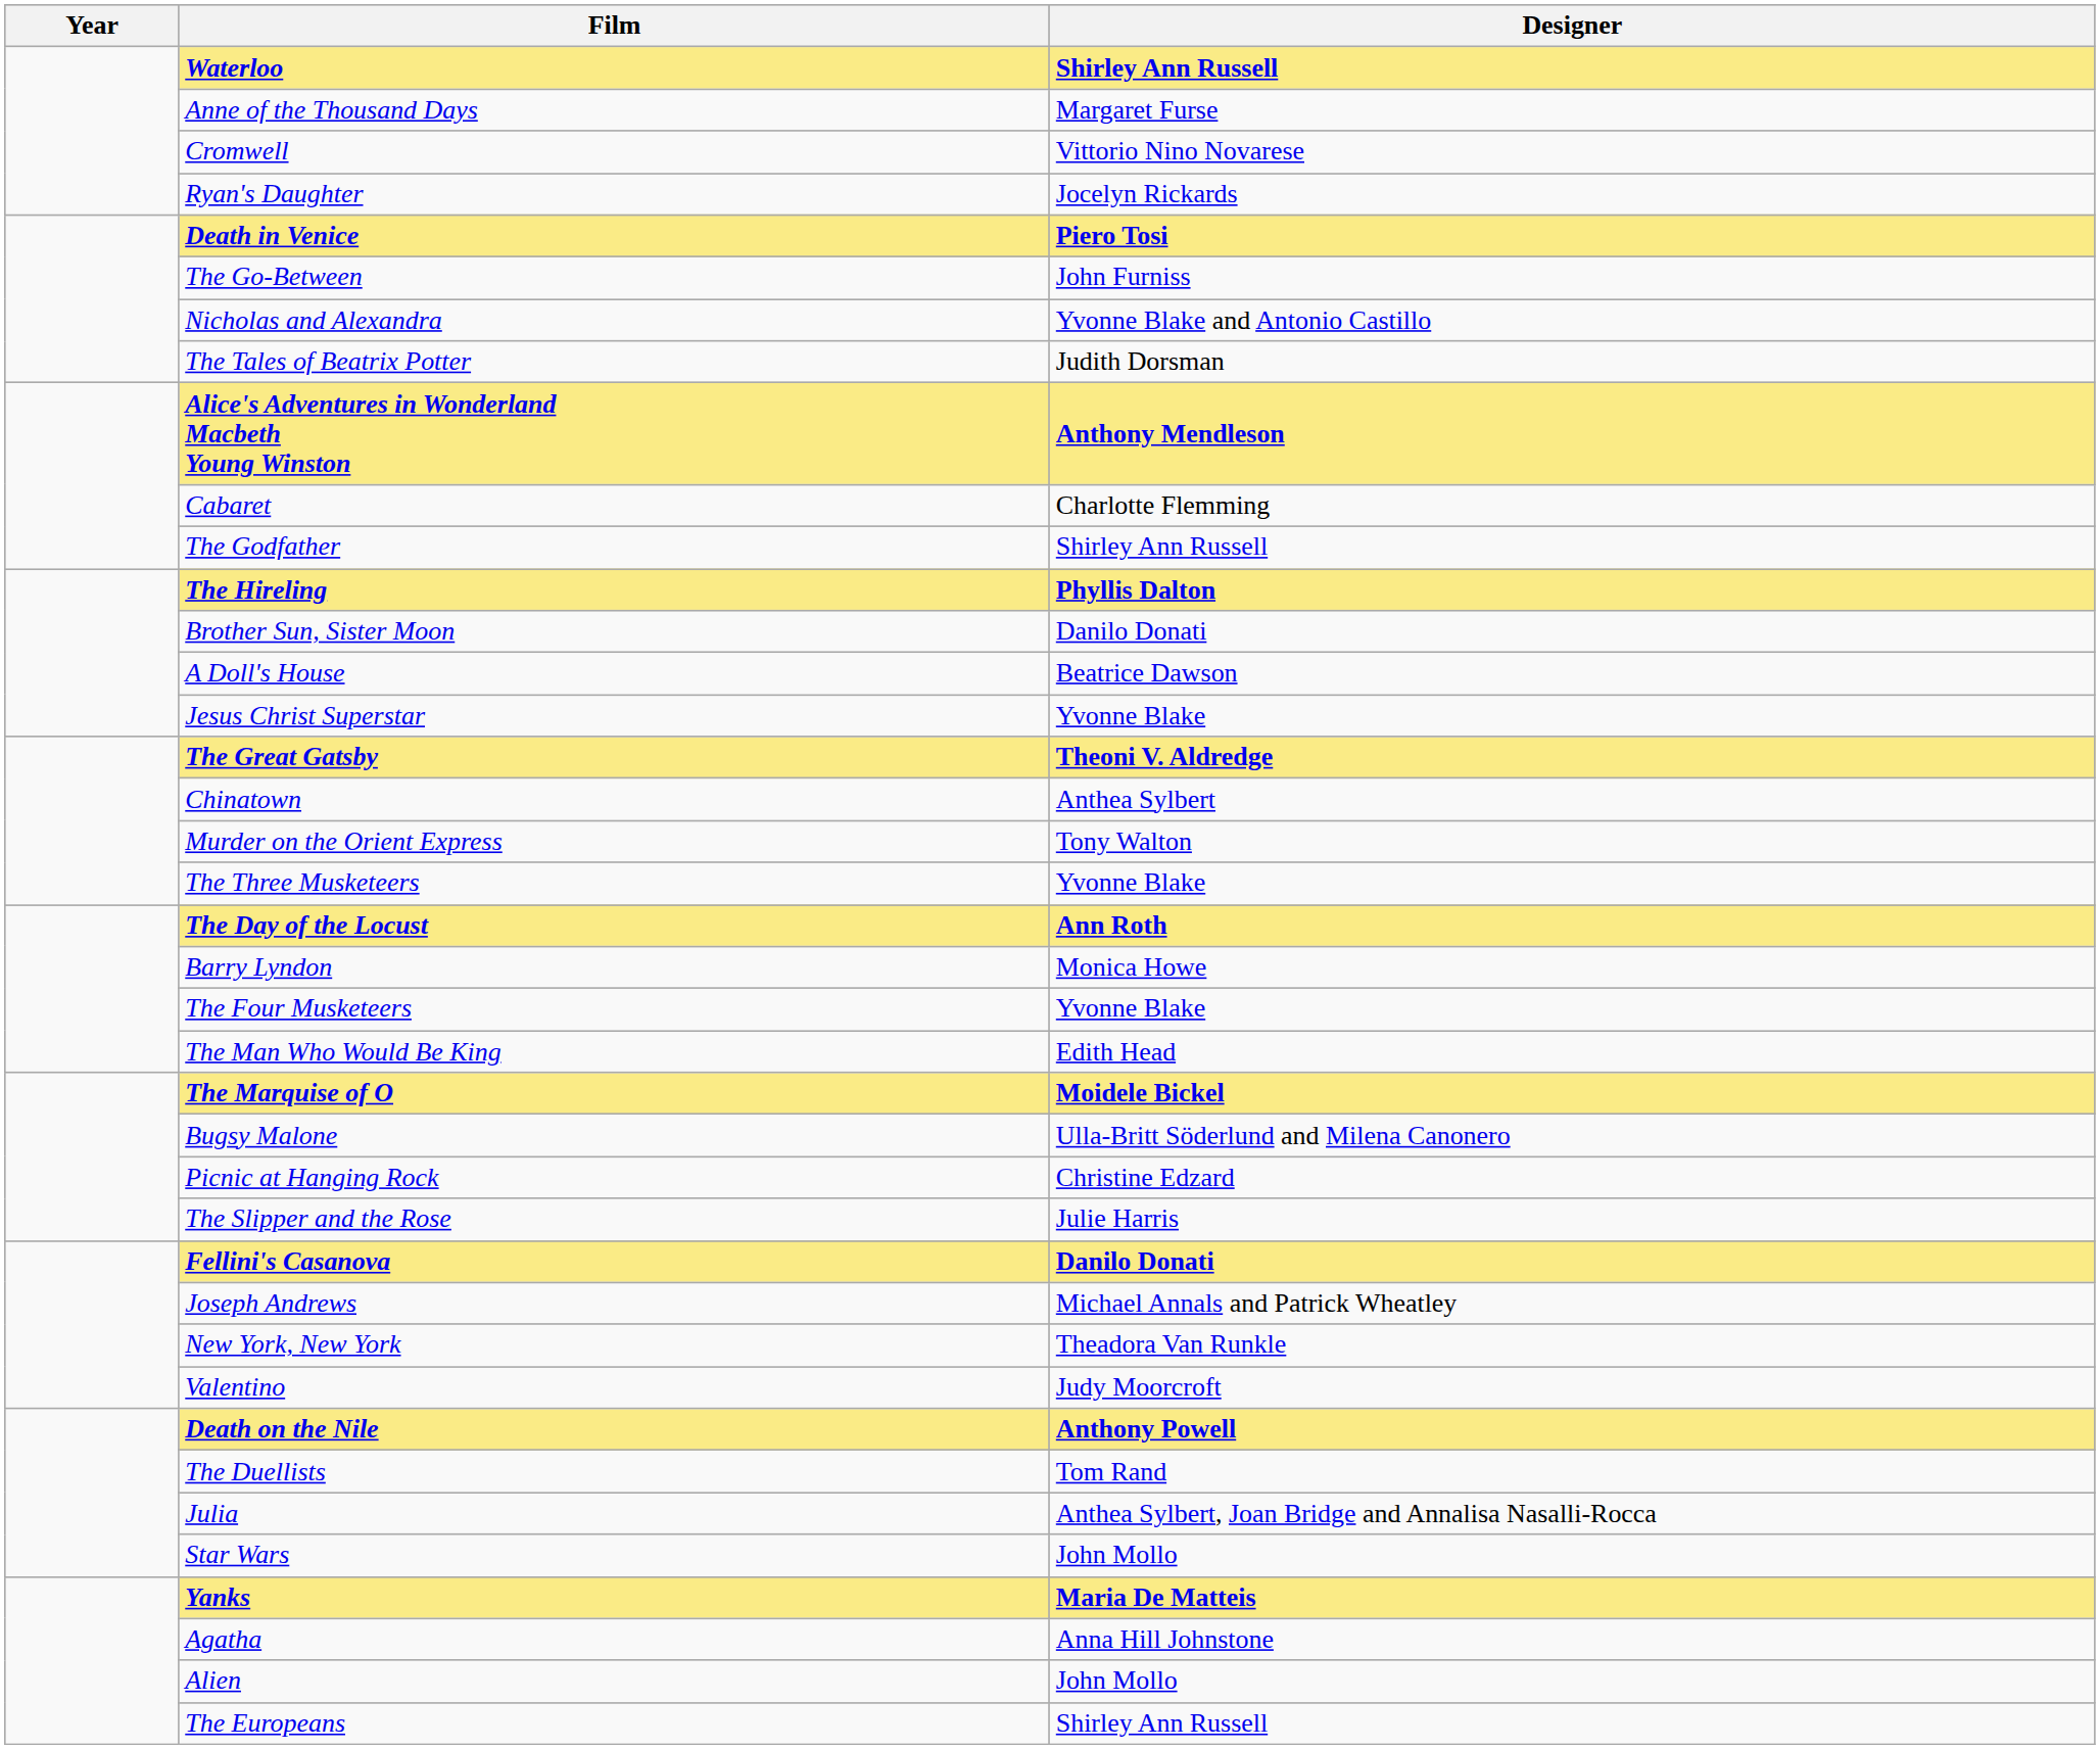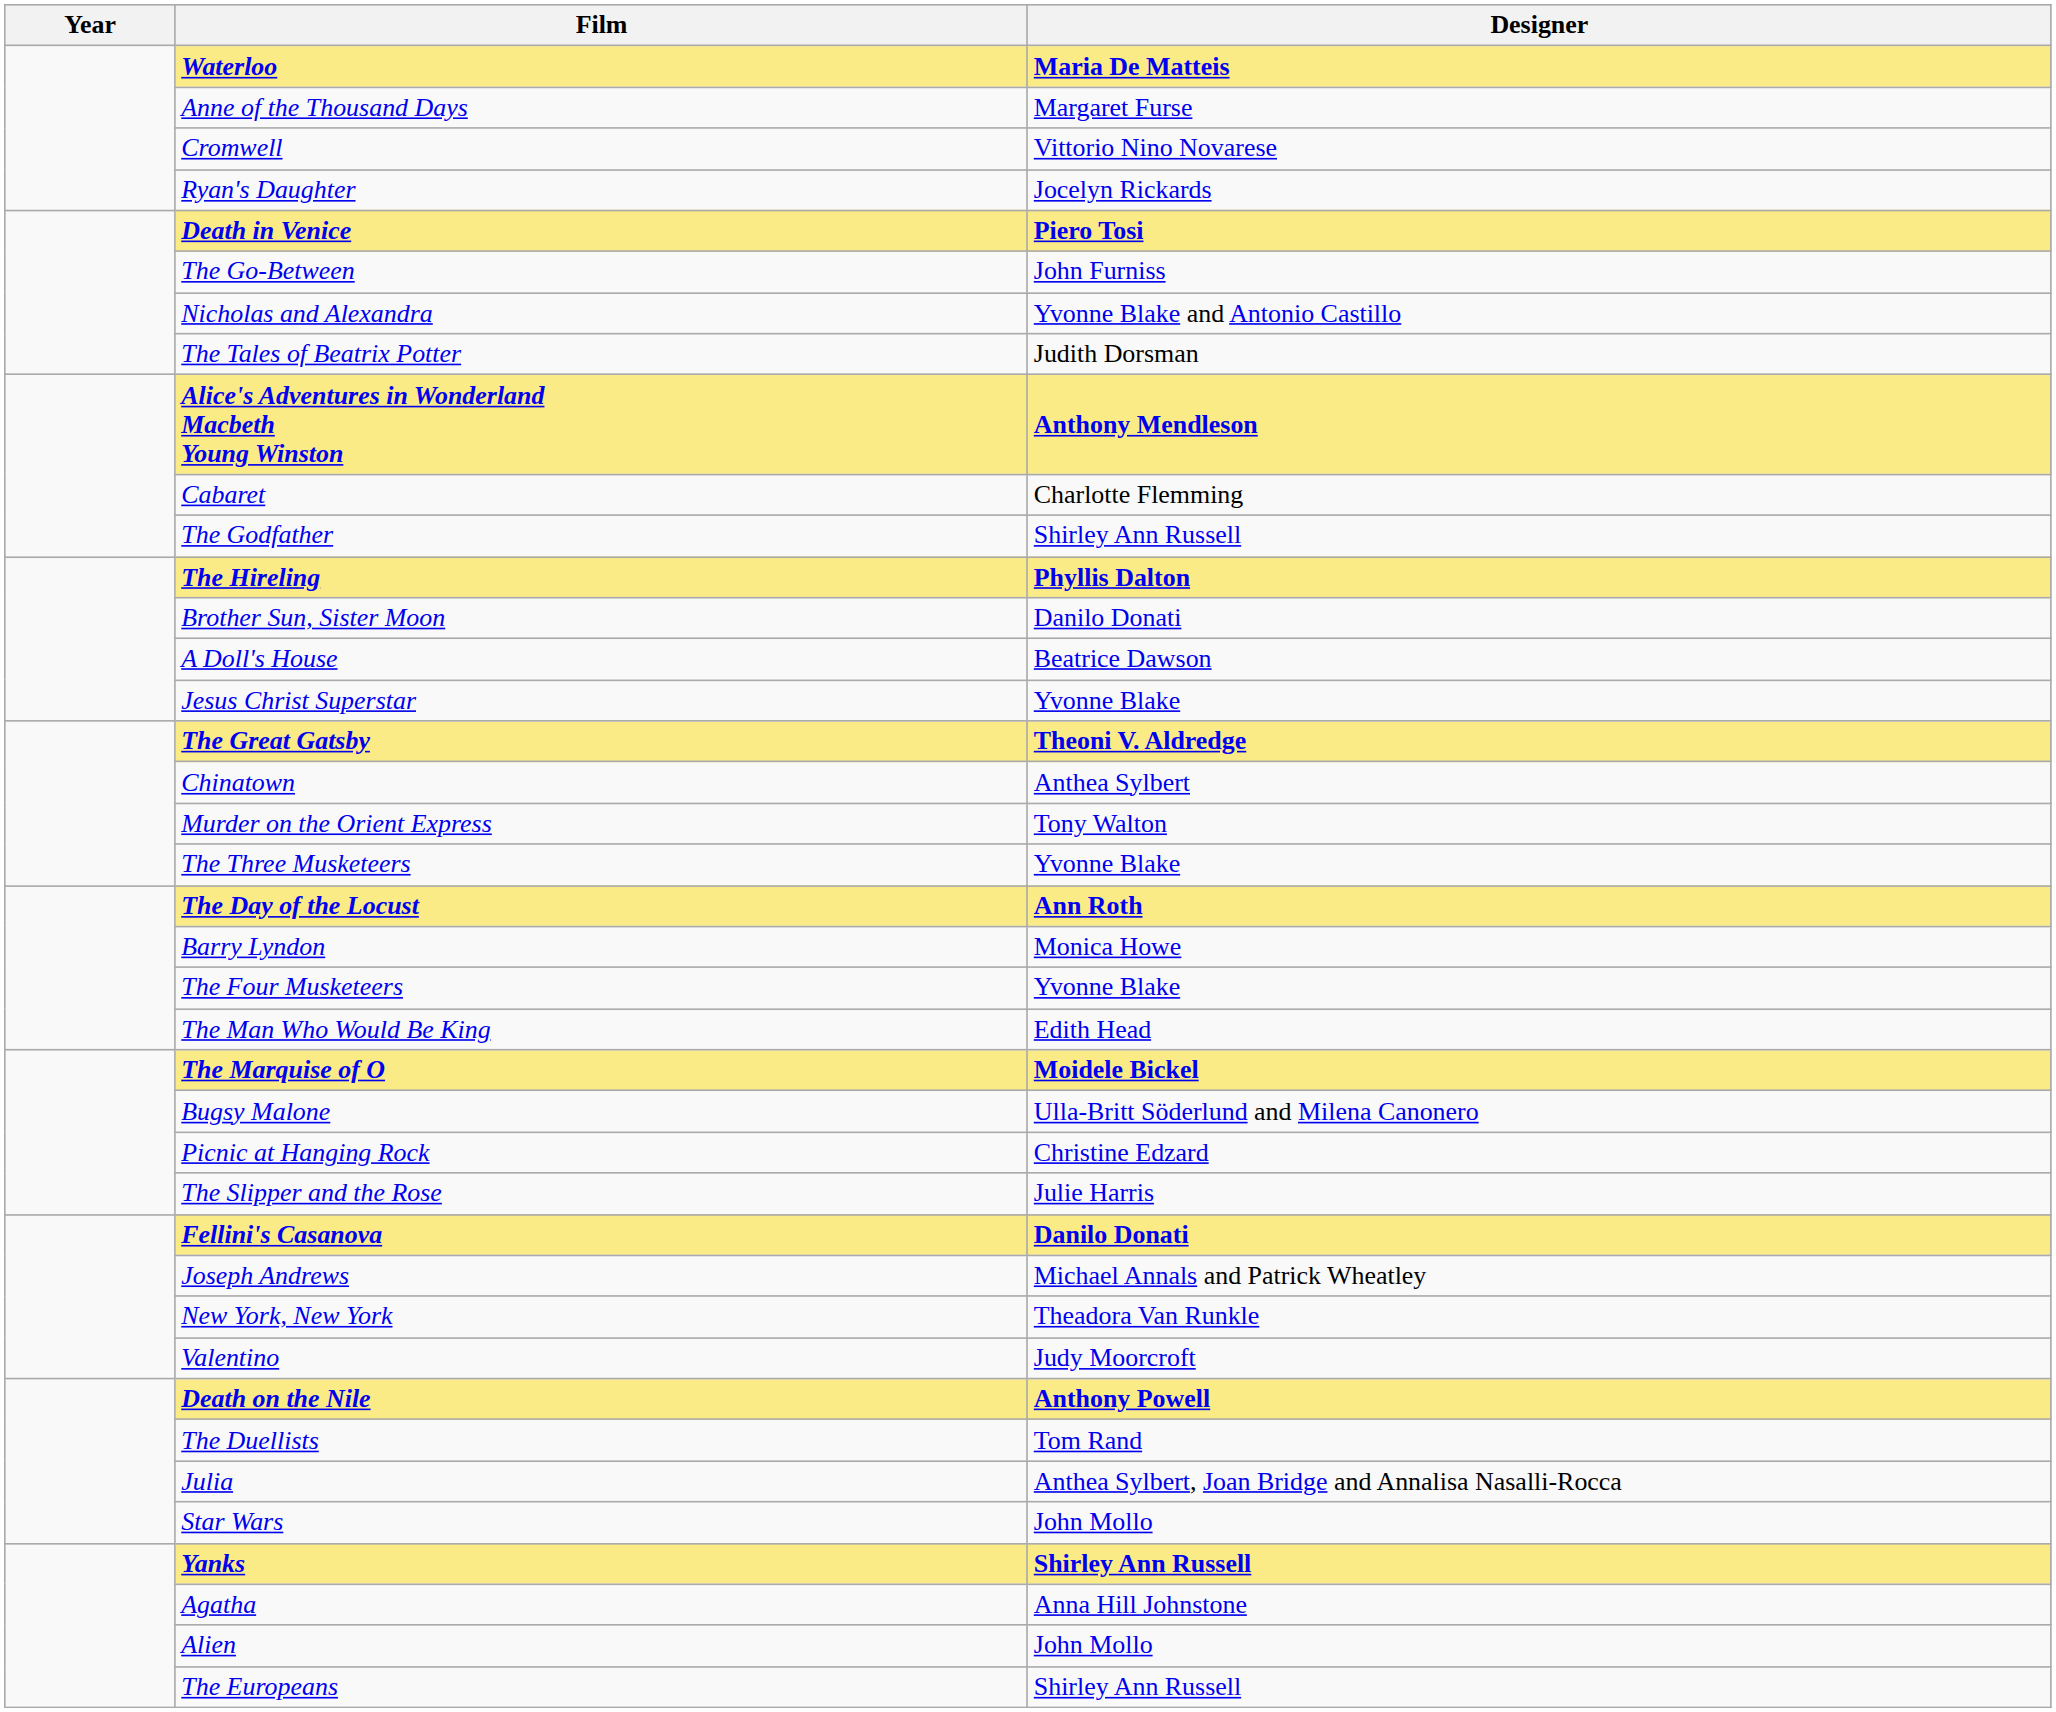Waterloo | Designer: Shirley Ann Russell -> Maria De Matteis
Yanks | Designer: Maria De Matteis -> Shirley Ann Russell
